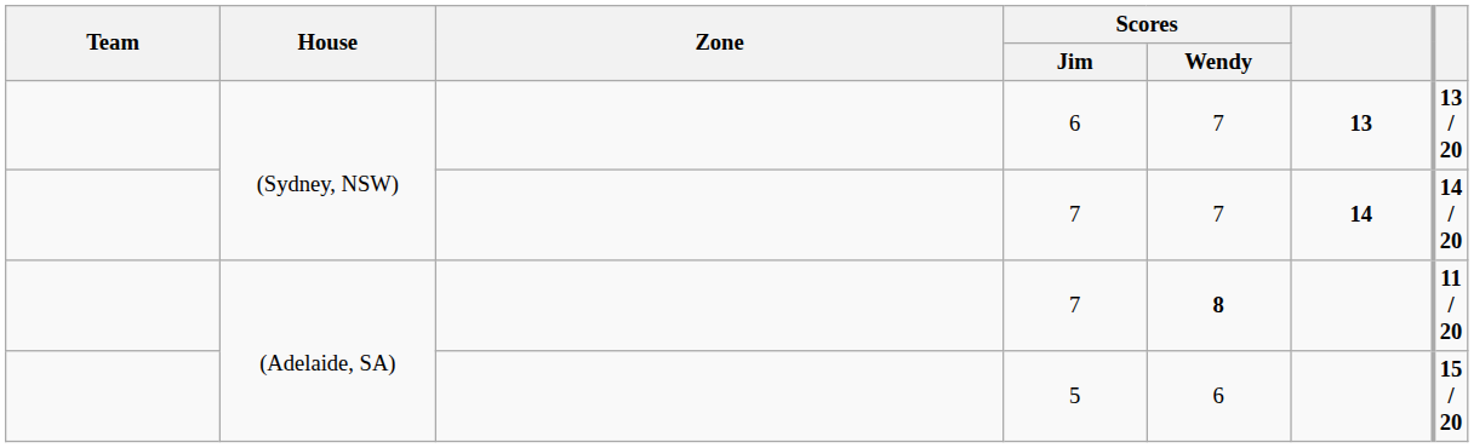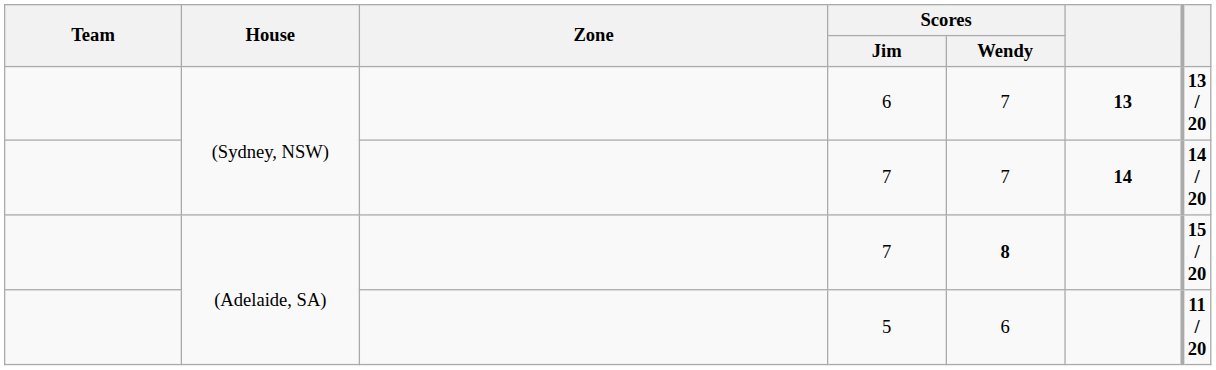(Adelaide, SA) / 7 | column 7: 11 / 20 -> 15 / 20
5 | column 7: 15 / 20 -> 11 / 20
